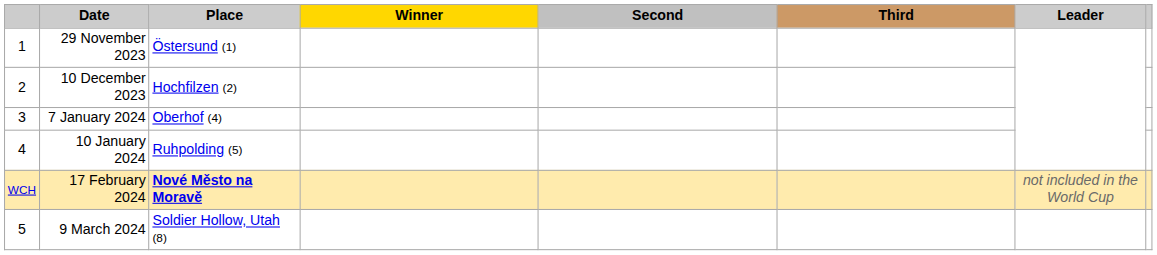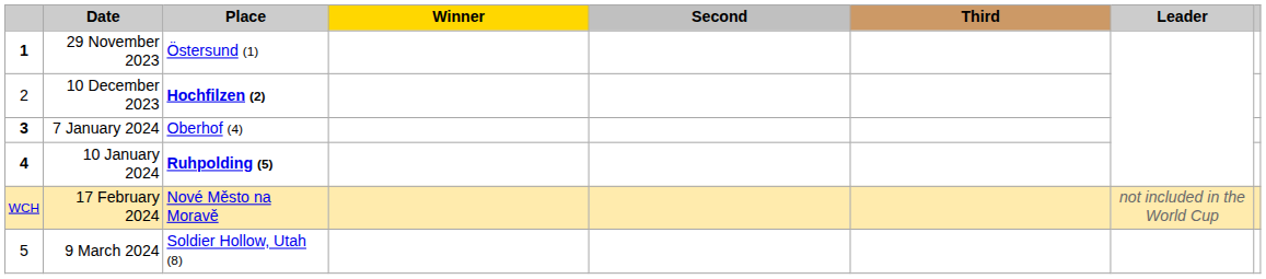29 November 2023 | column 1: normal -> bold
10 December 2023 | Place: normal -> bold
7 January 2024 | column 1: normal -> bold
10 January 2024 | column 1: normal -> bold
10 January 2024 | Place: normal -> bold
17 February 2024 | Place: bold -> normal
